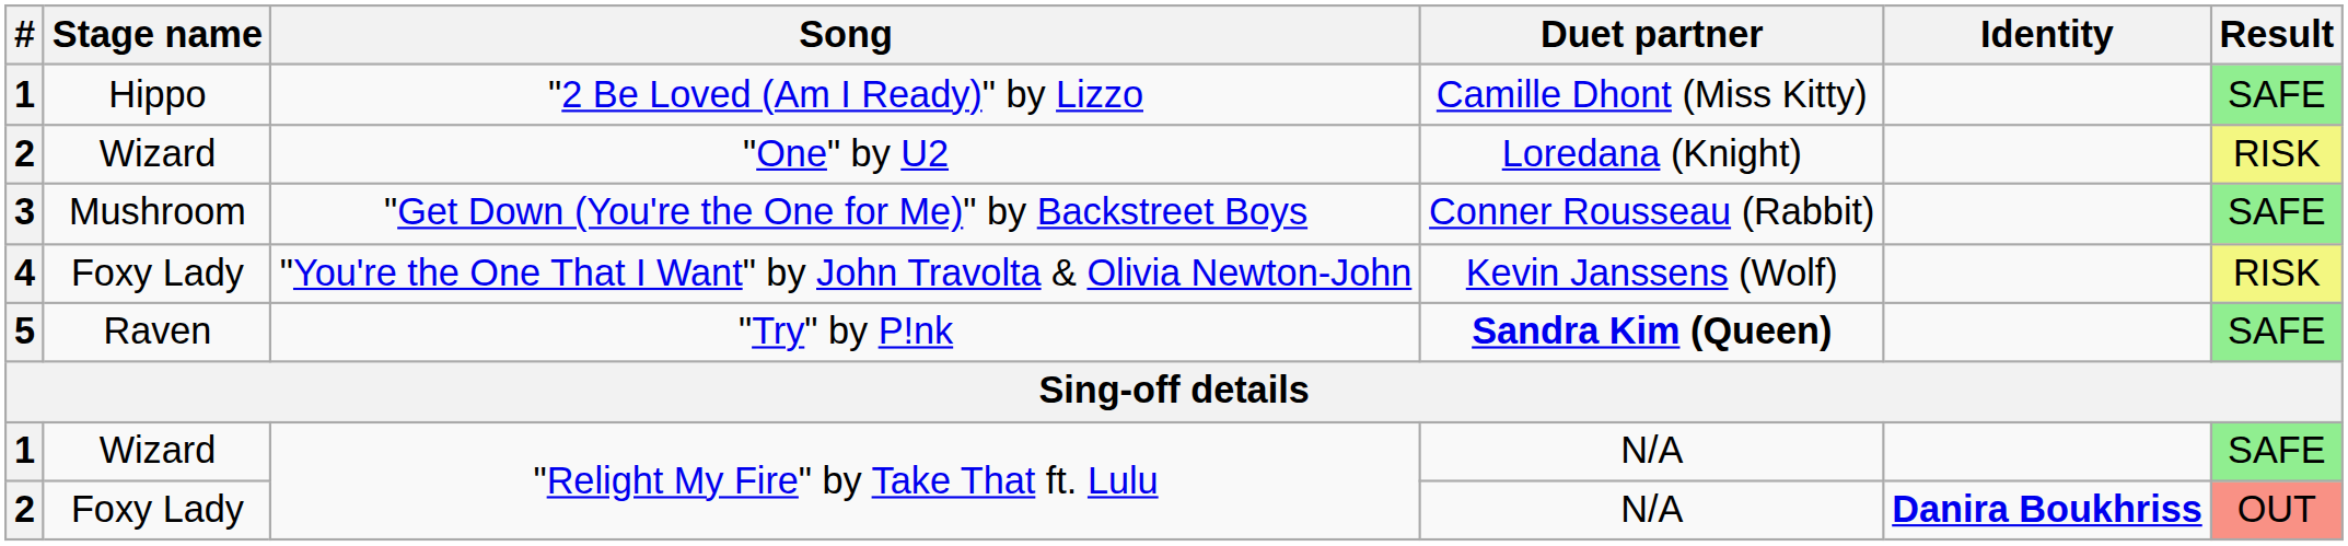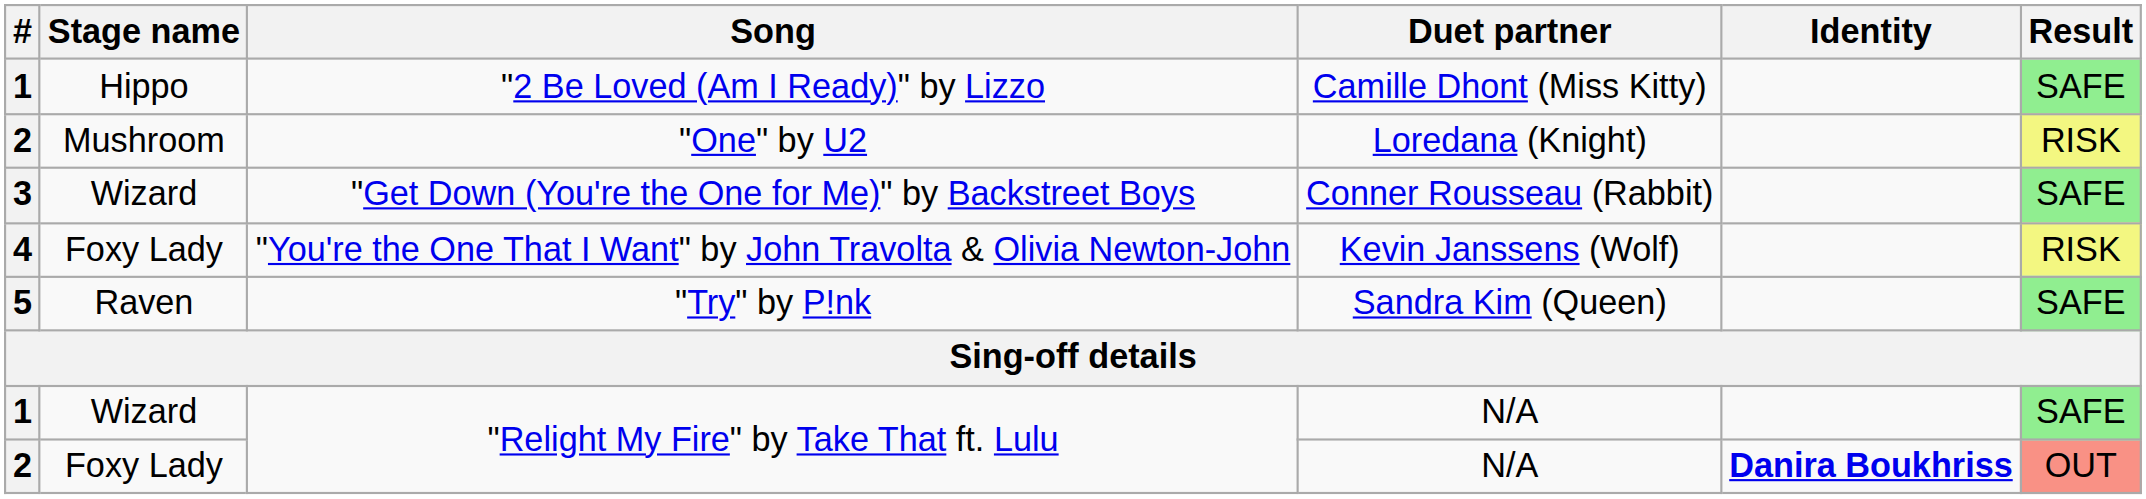"One" by U2 | Stage name: Wizard -> Mushroom
"Get Down (You're the One for Me)" by Backstreet Boys | Stage name: Mushroom -> Wizard
"Try" by P!nk | Duet partner: bold -> normal
